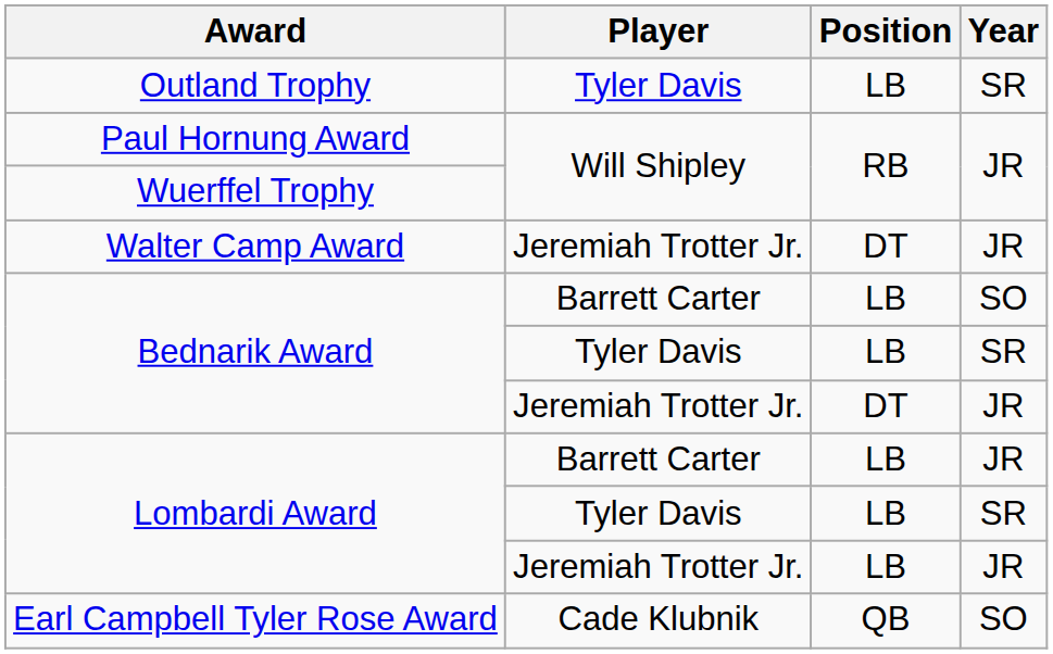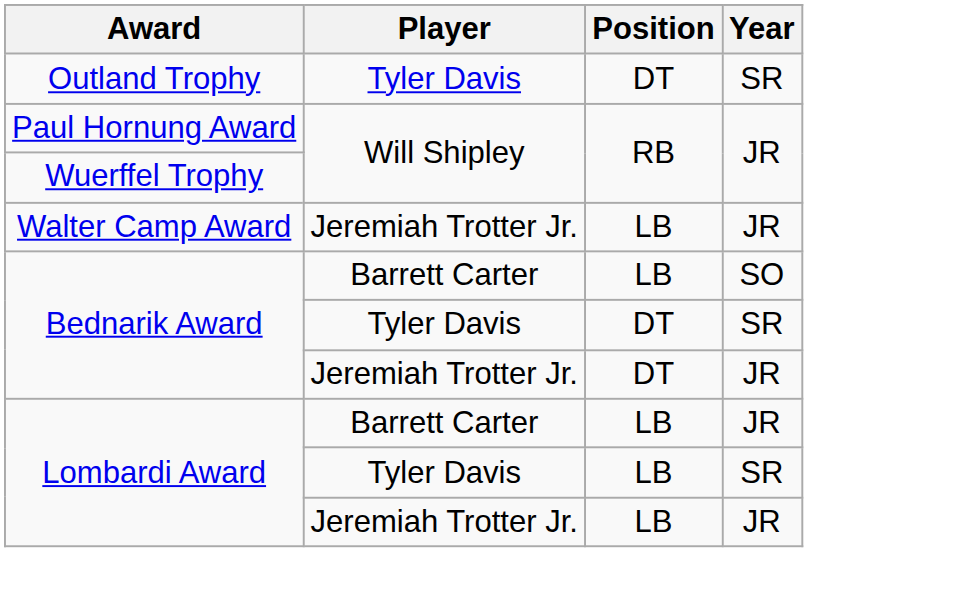Outland Trophy | Position: LB -> DT
Walter Camp Award | Position: DT -> LB
Bednarik Award / Tyler Davis | Position: LB -> DT
- row: Earl Campbell Tyler Rose Award | Cade Klubnik | QB | SO
